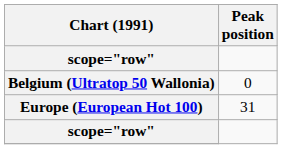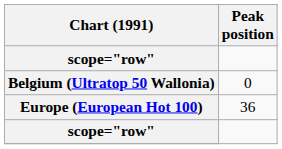Europe (European Hot 100) | Peak position: 31 -> 36
